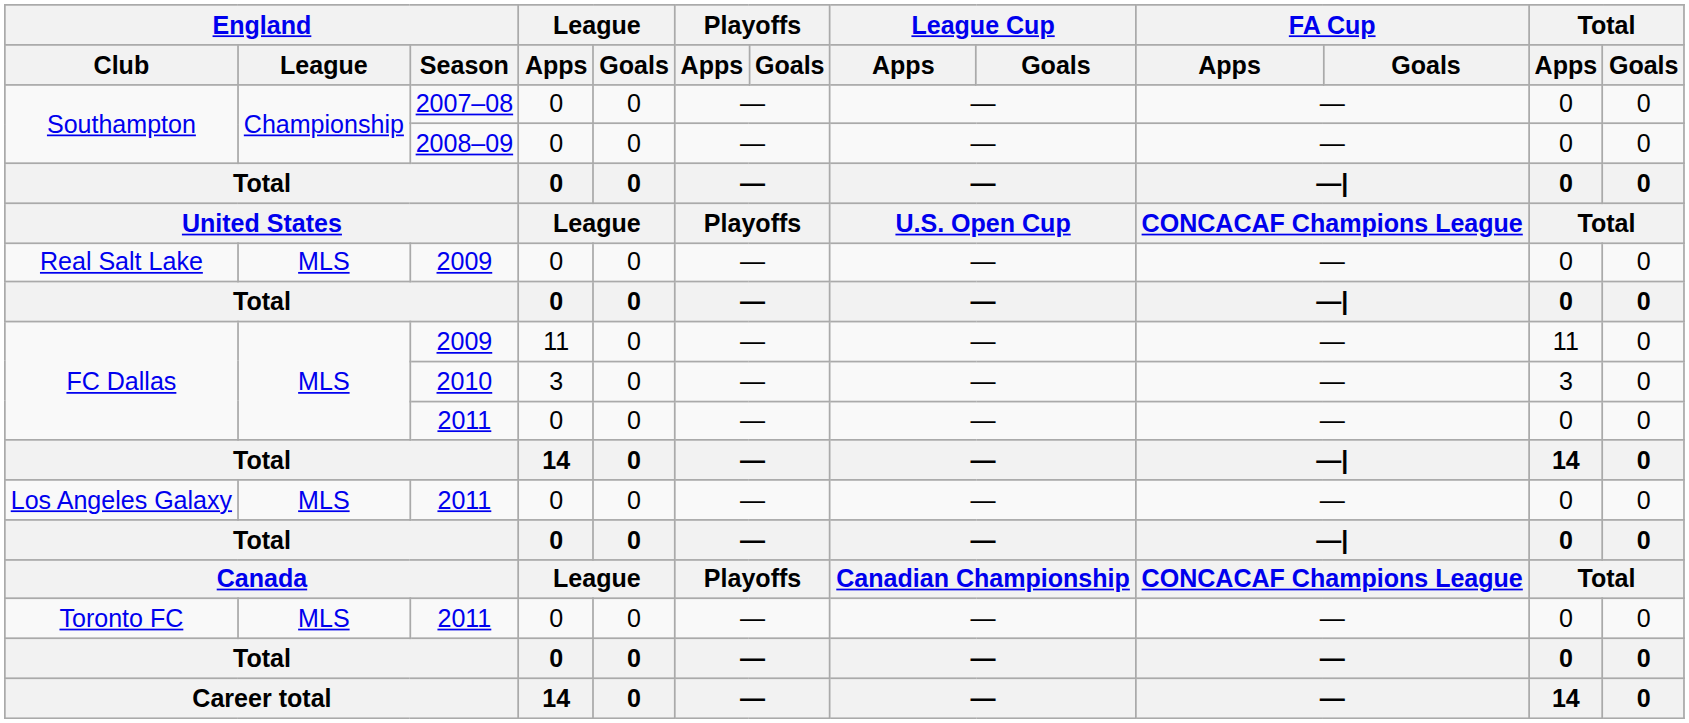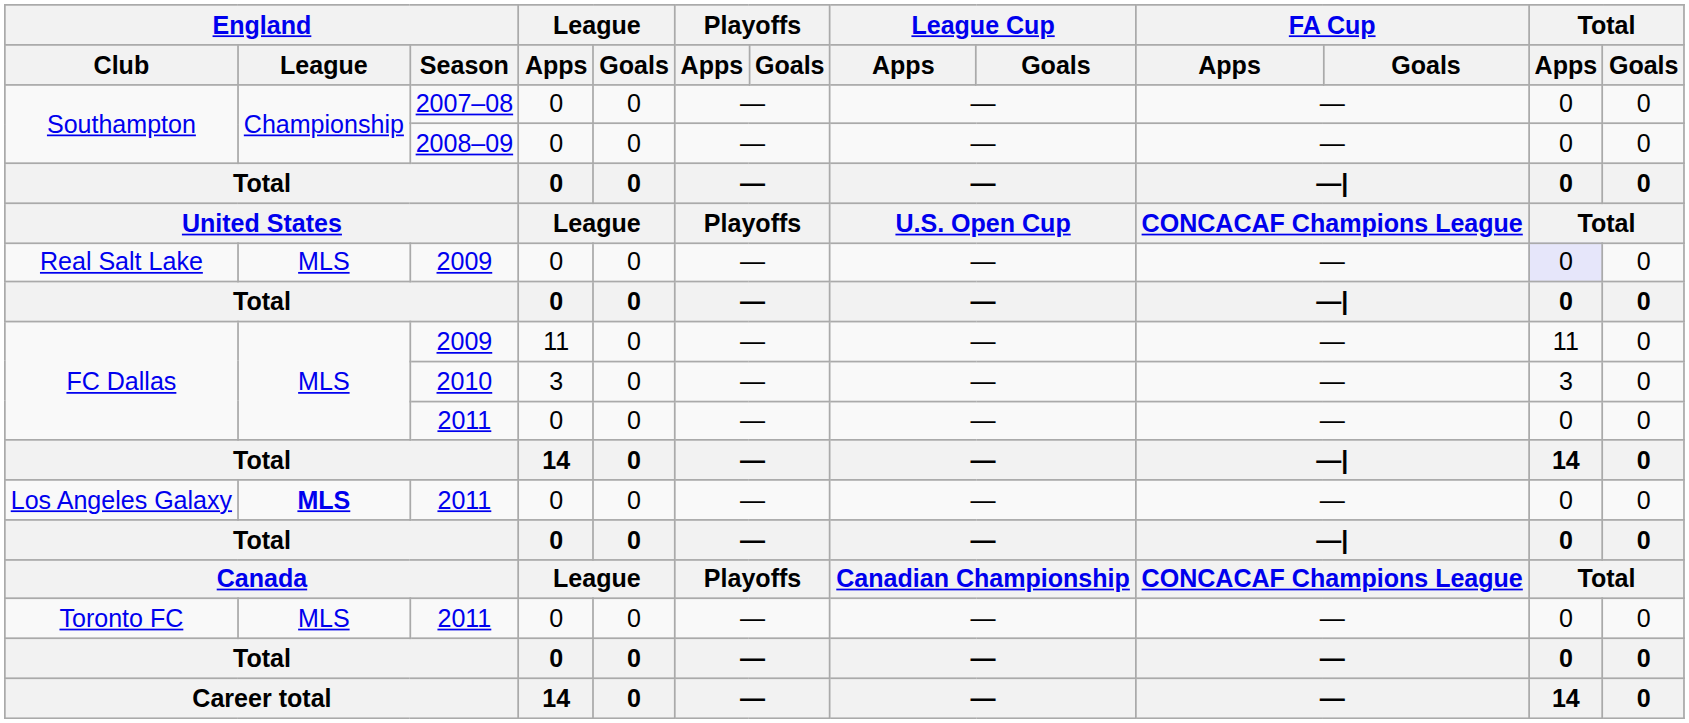Real Salt Lake | Total / Apps: no background -> lavender background
Los Angeles Galaxy | England / League: normal -> bold
